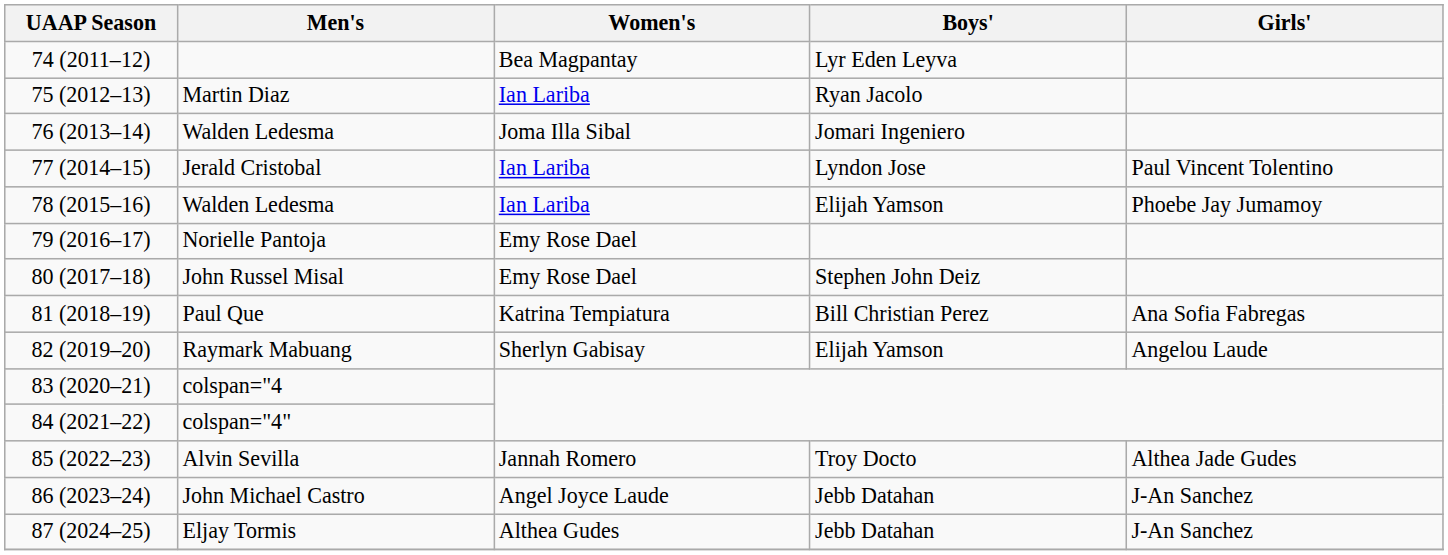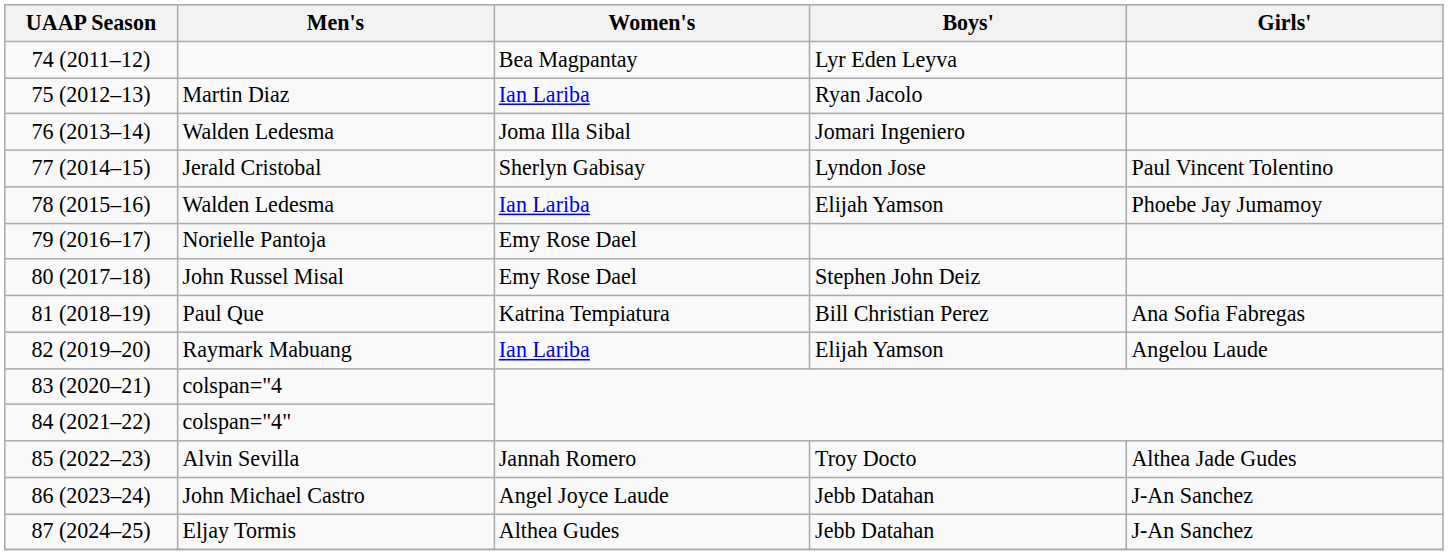Jerald Cristobal | Women's: Ian Lariba -> Sherlyn Gabisay
Raymark Mabuang | Women's: Sherlyn Gabisay -> Ian Lariba
